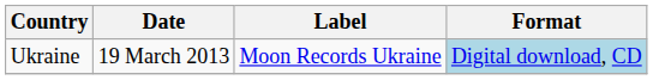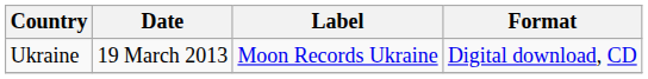Ukraine | Format: lightblue background -> no background
